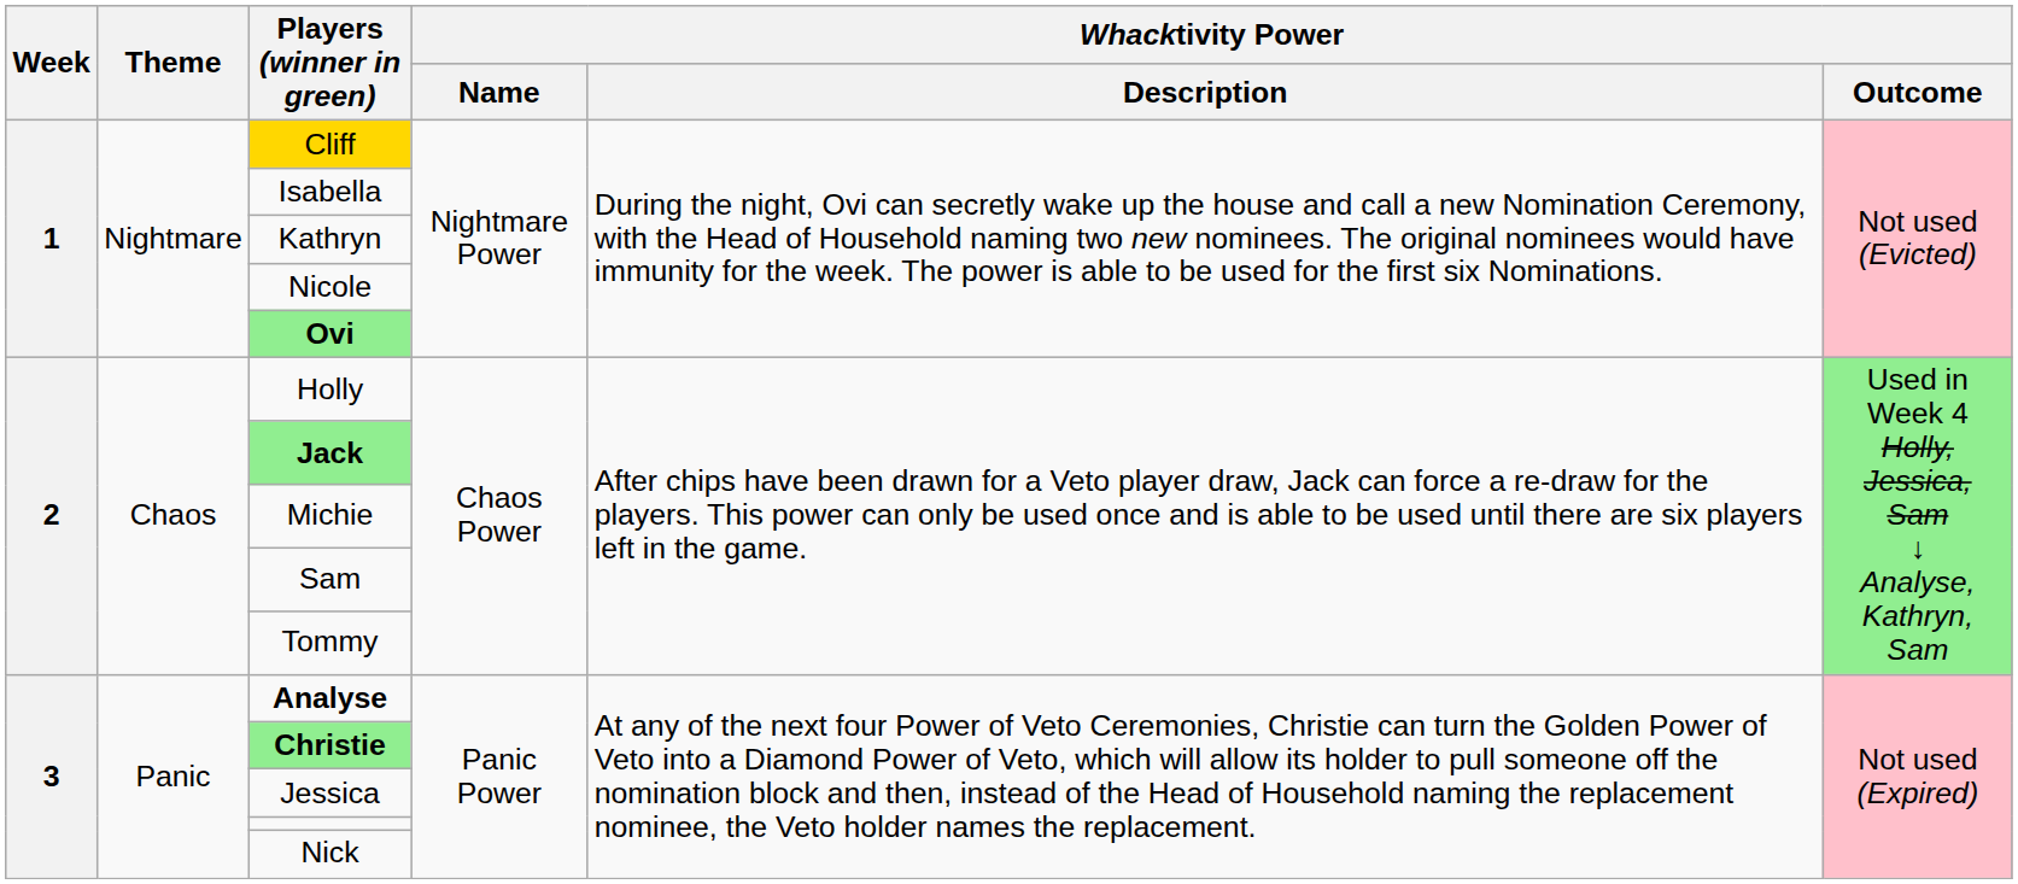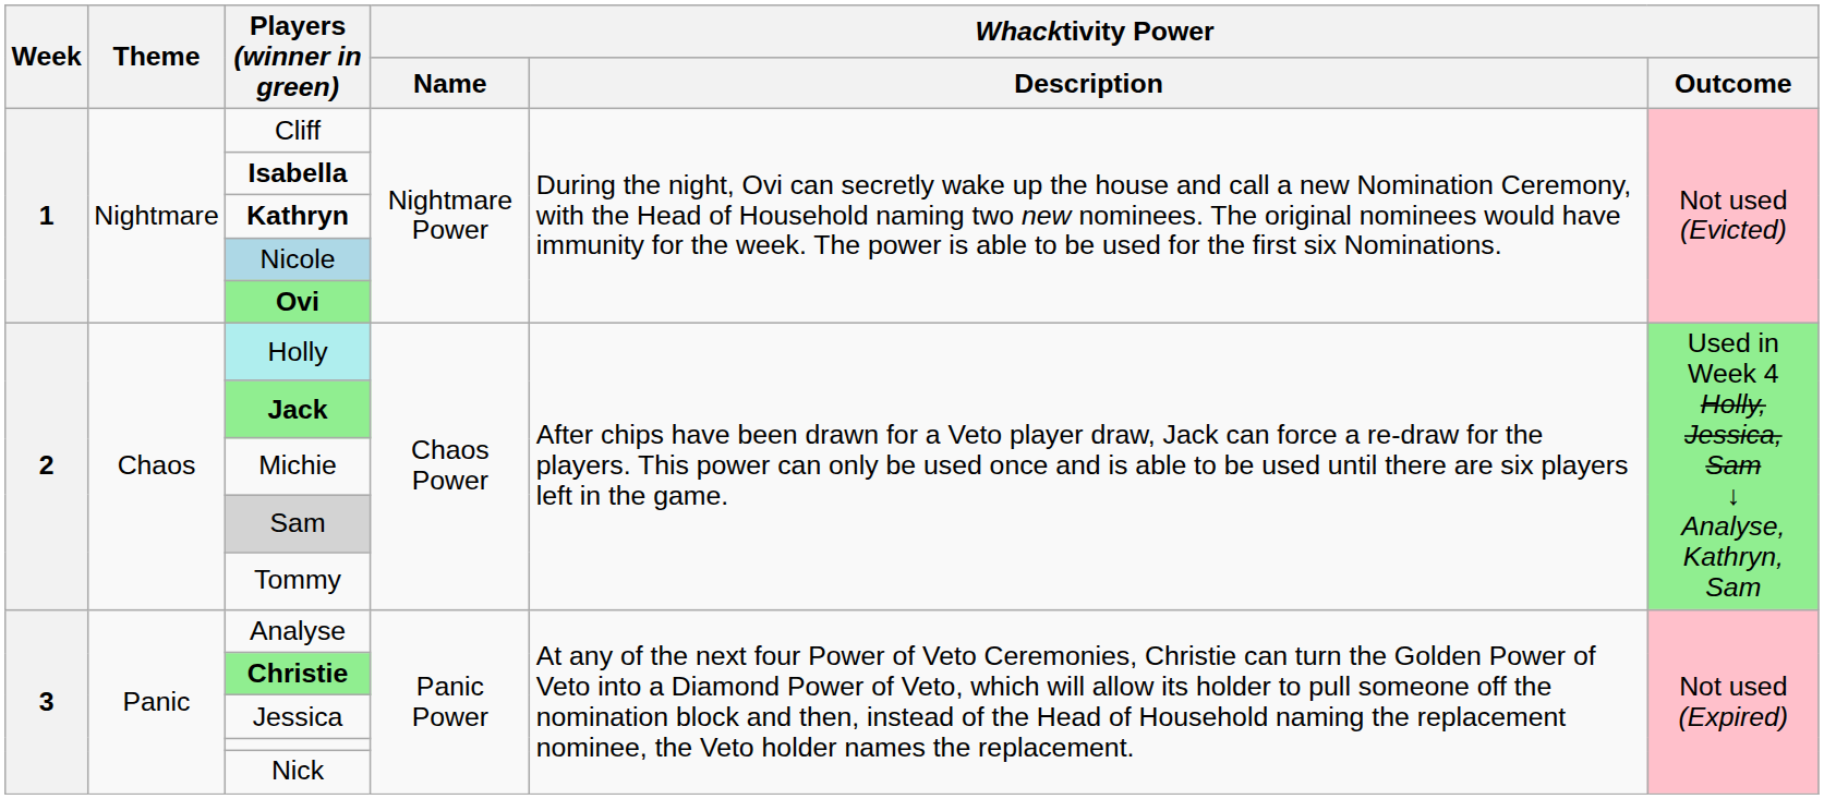Cliff | Players (winner in green): gold background -> no background
Isabella | Players (winner in green): normal -> bold
Kathryn | Players (winner in green): normal -> bold
Nicole | Players (winner in green): no background -> lightblue background
Holly | Players (winner in green): no background -> paleturquoise background
Sam | Players (winner in green): no background -> lightgrey background
Analyse | Players (winner in green): bold -> normal
